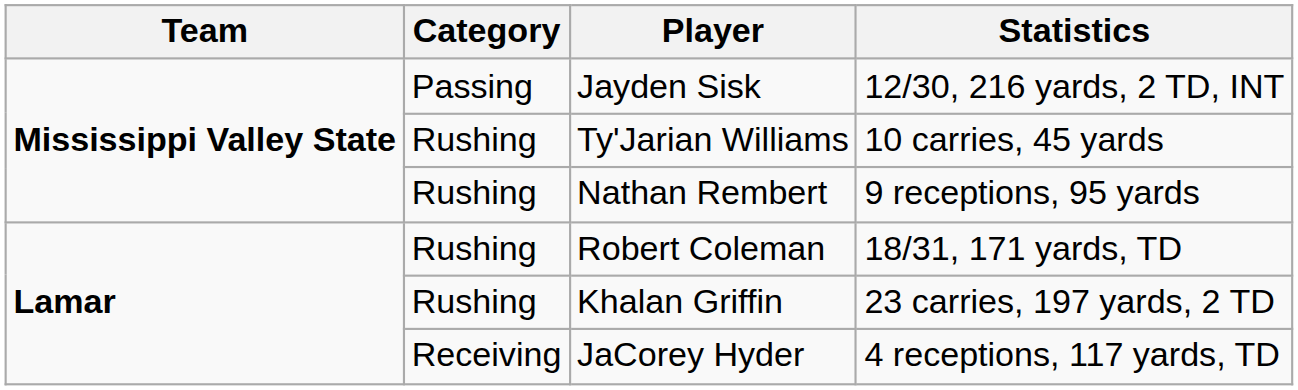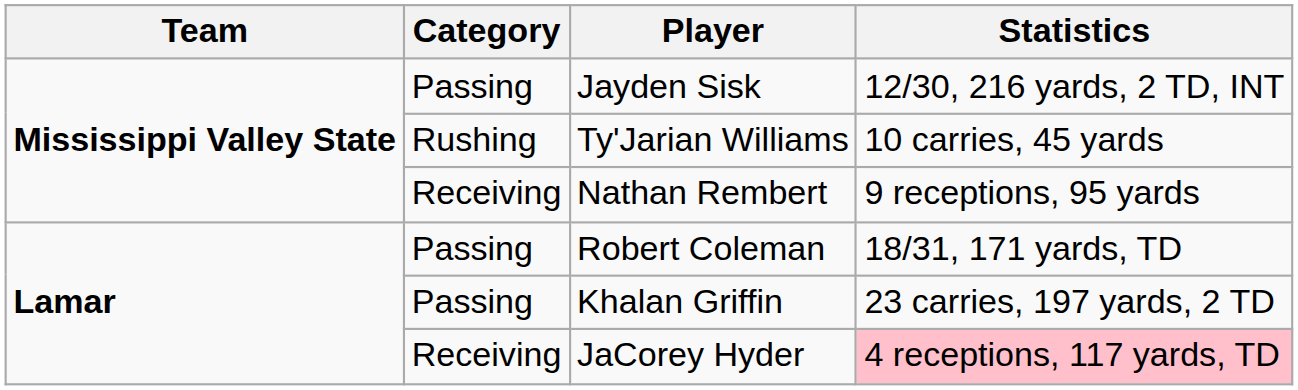Nathan Rembert | Category: Rushing -> Receiving
Robert Coleman | Category: Rushing -> Passing
Khalan Griffin | Category: Rushing -> Passing
JaCorey Hyder | Statistics: no background -> pink background
